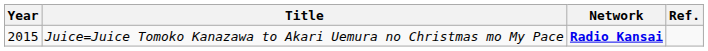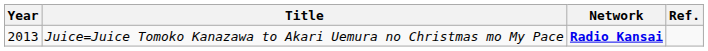row 2 | Year: 2015 -> 2013
